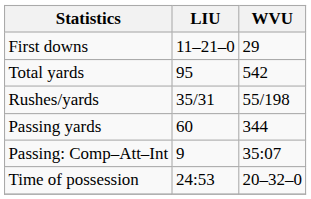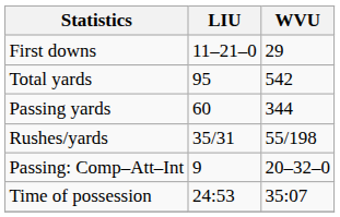rows swapped: Rushes/yards <-> Passing yards
Passing: Comp–Att–Int | WVU: 35:07 -> 20–32–0
Time of possession | WVU: 20–32–0 -> 35:07
